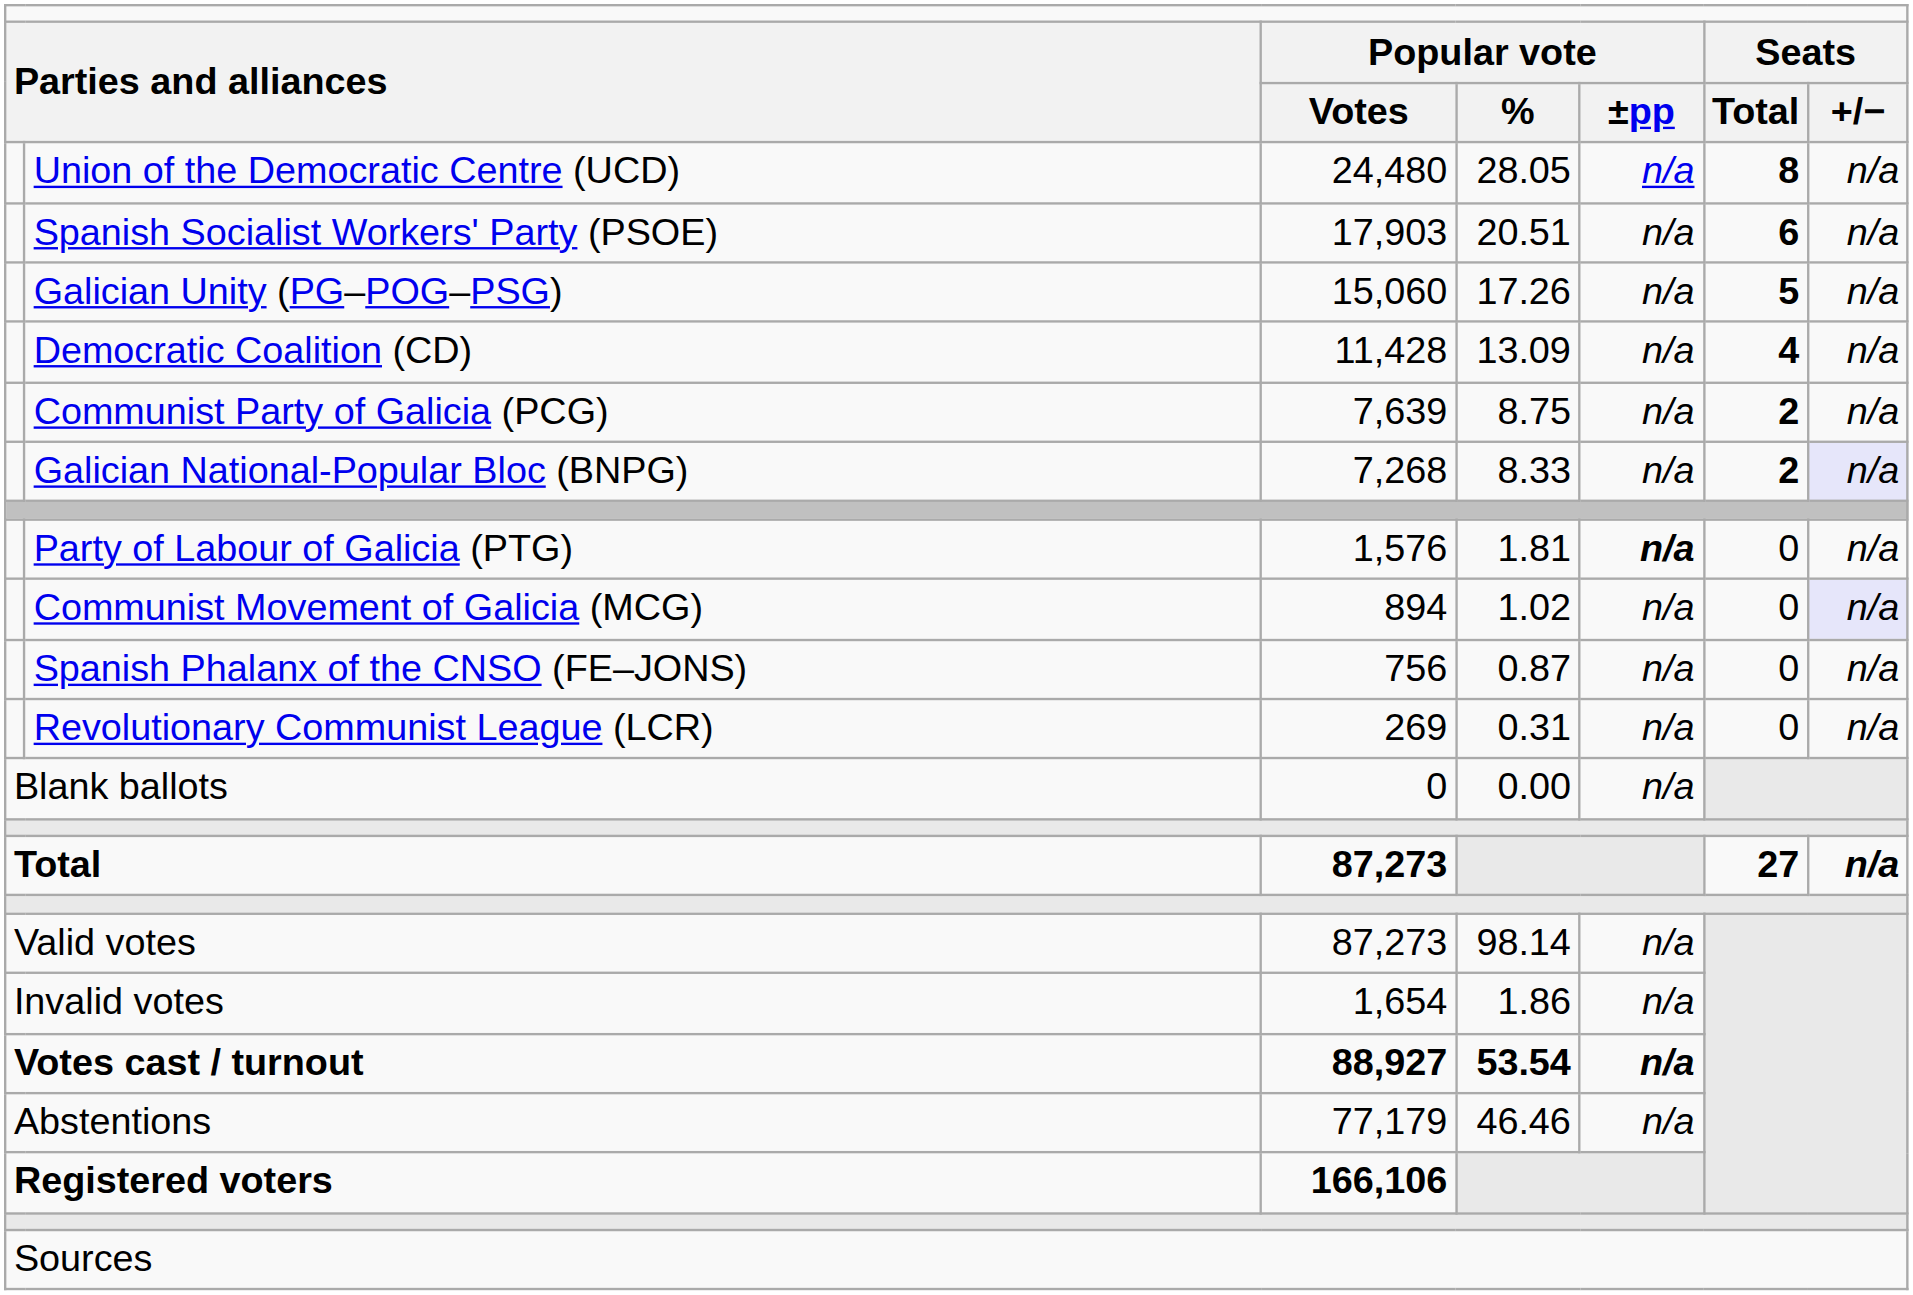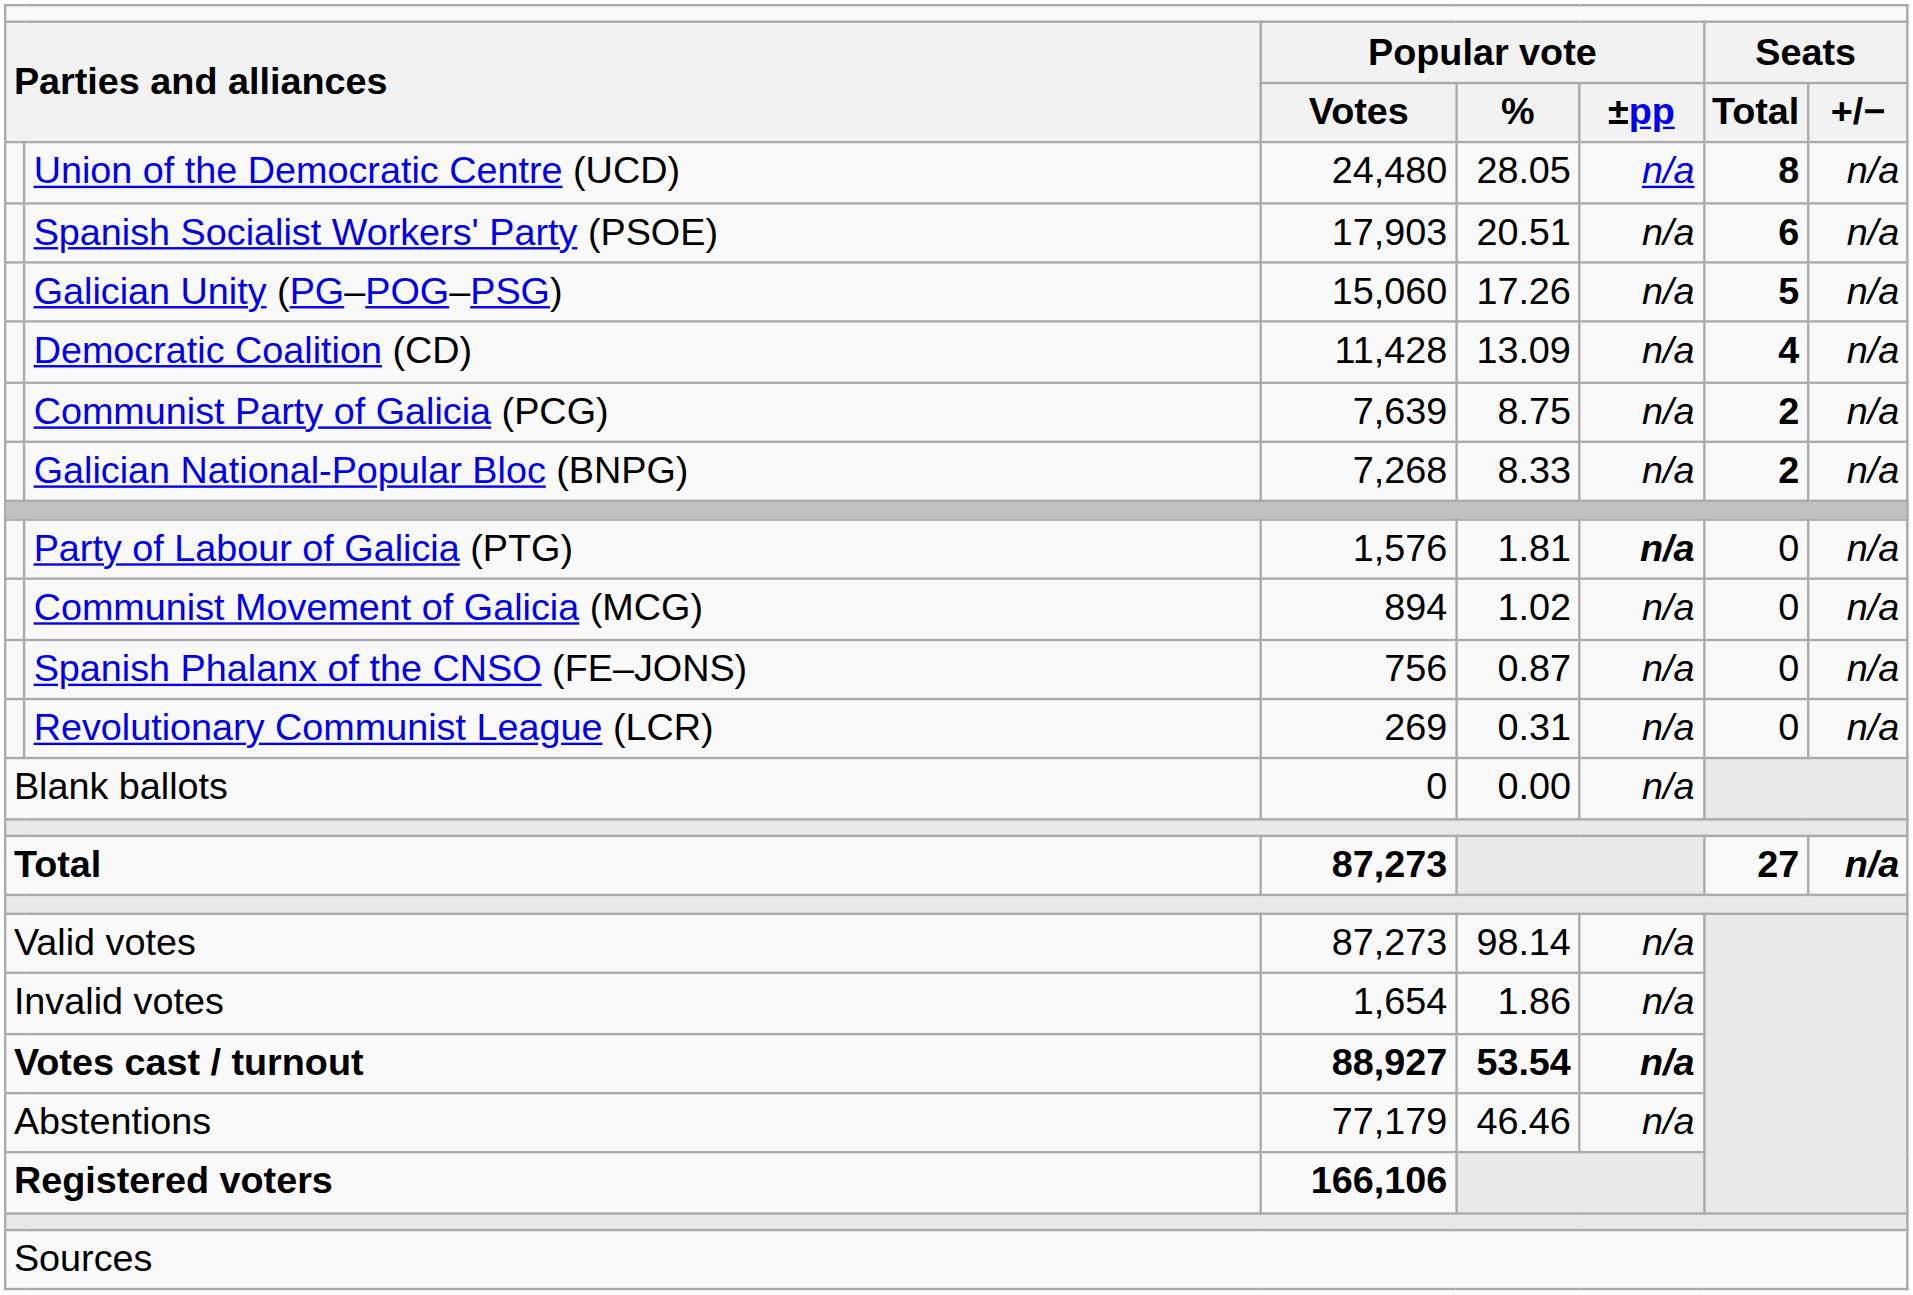Galician National-Popular Bloc (BNPG) | column 7: lavender background -> no background
Communist Movement of Galicia (MCG) | column 7: lavender background -> no background
